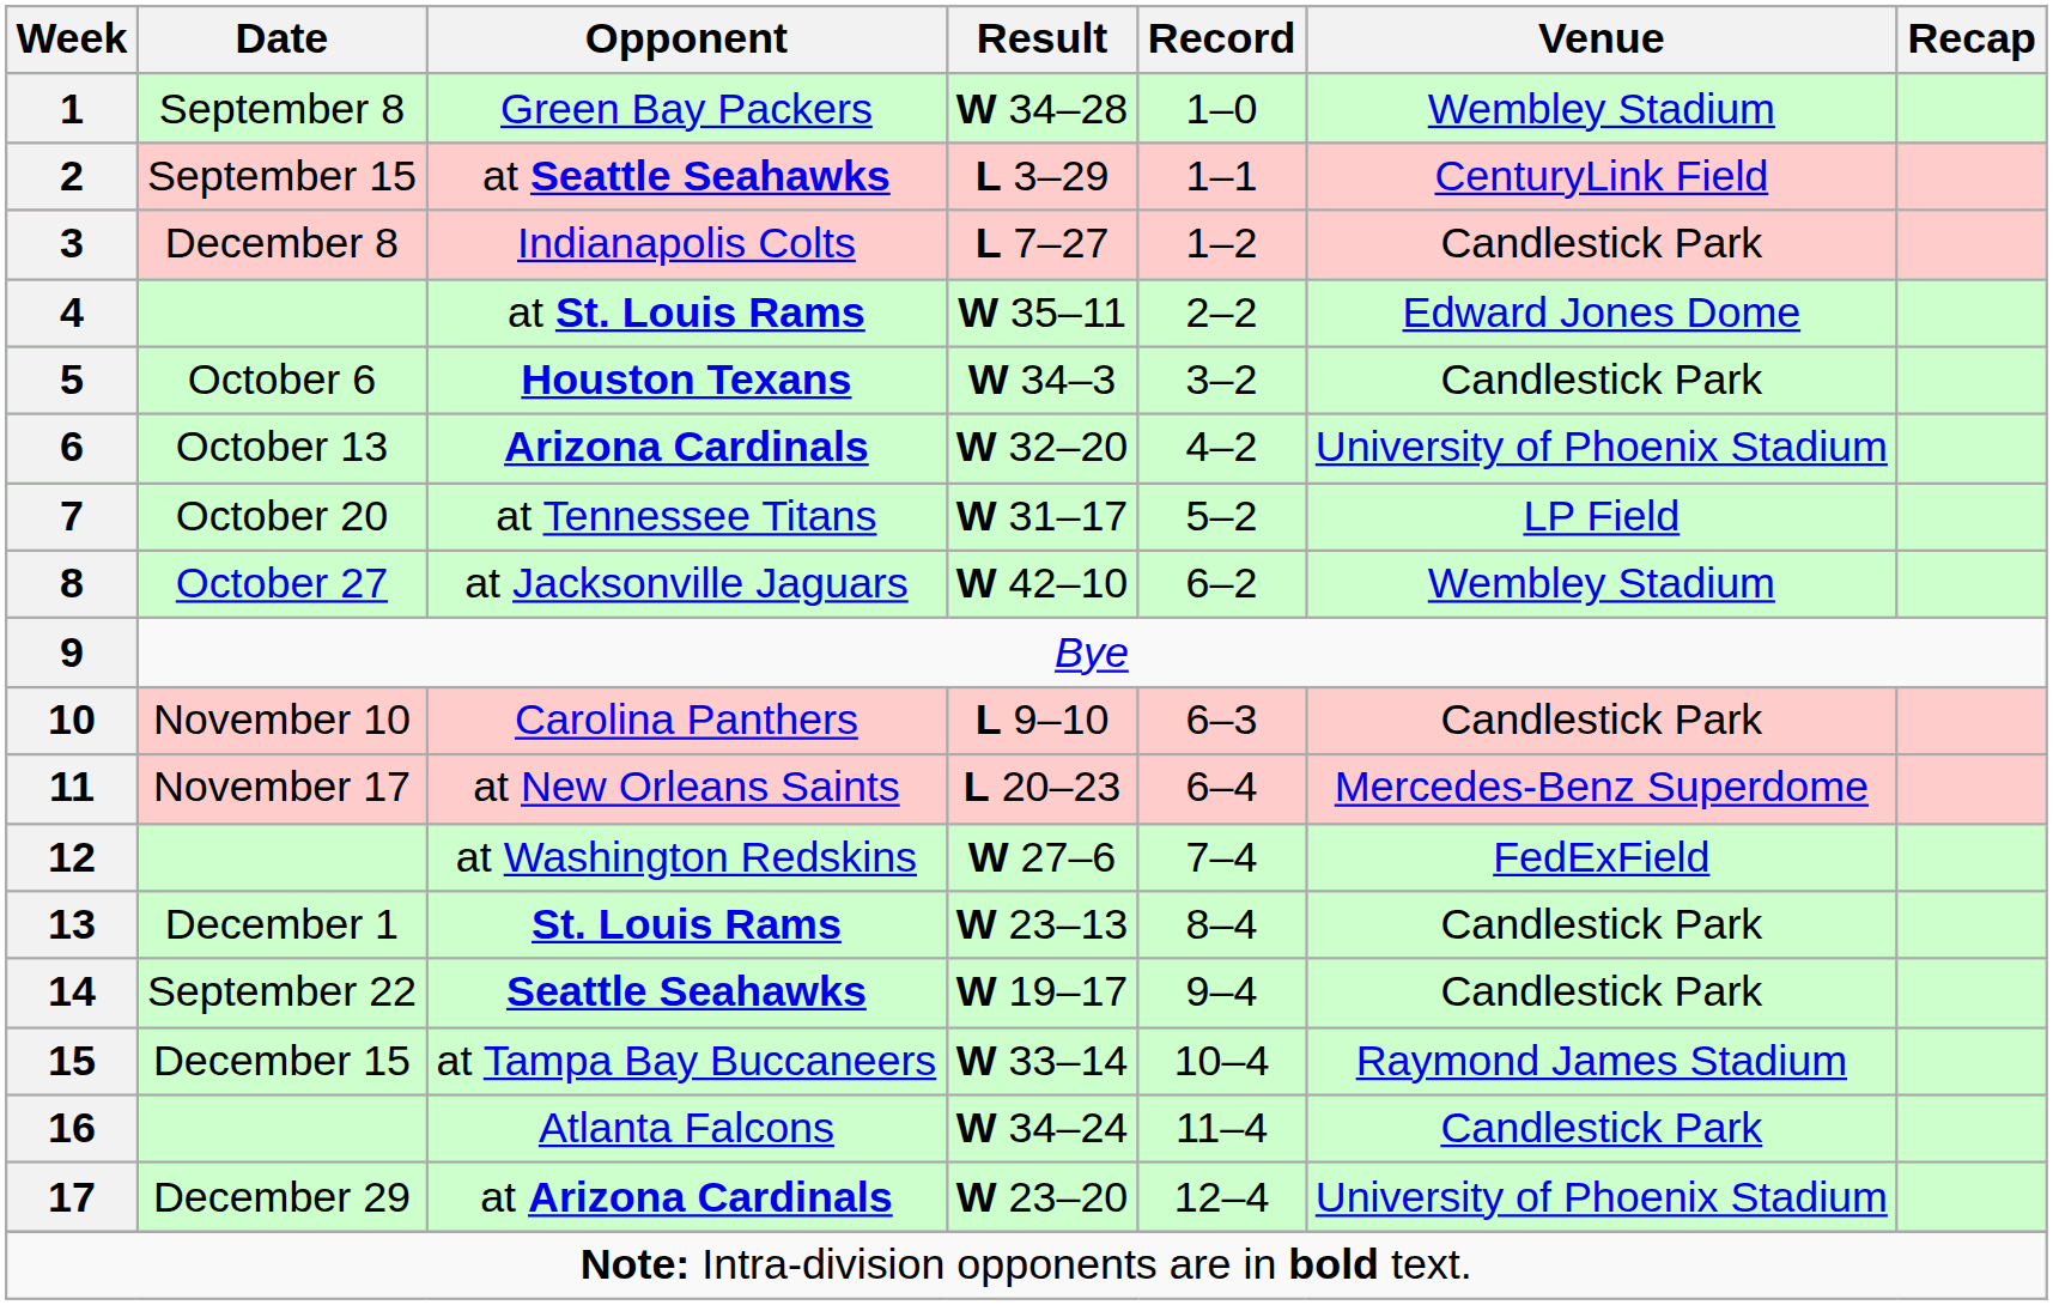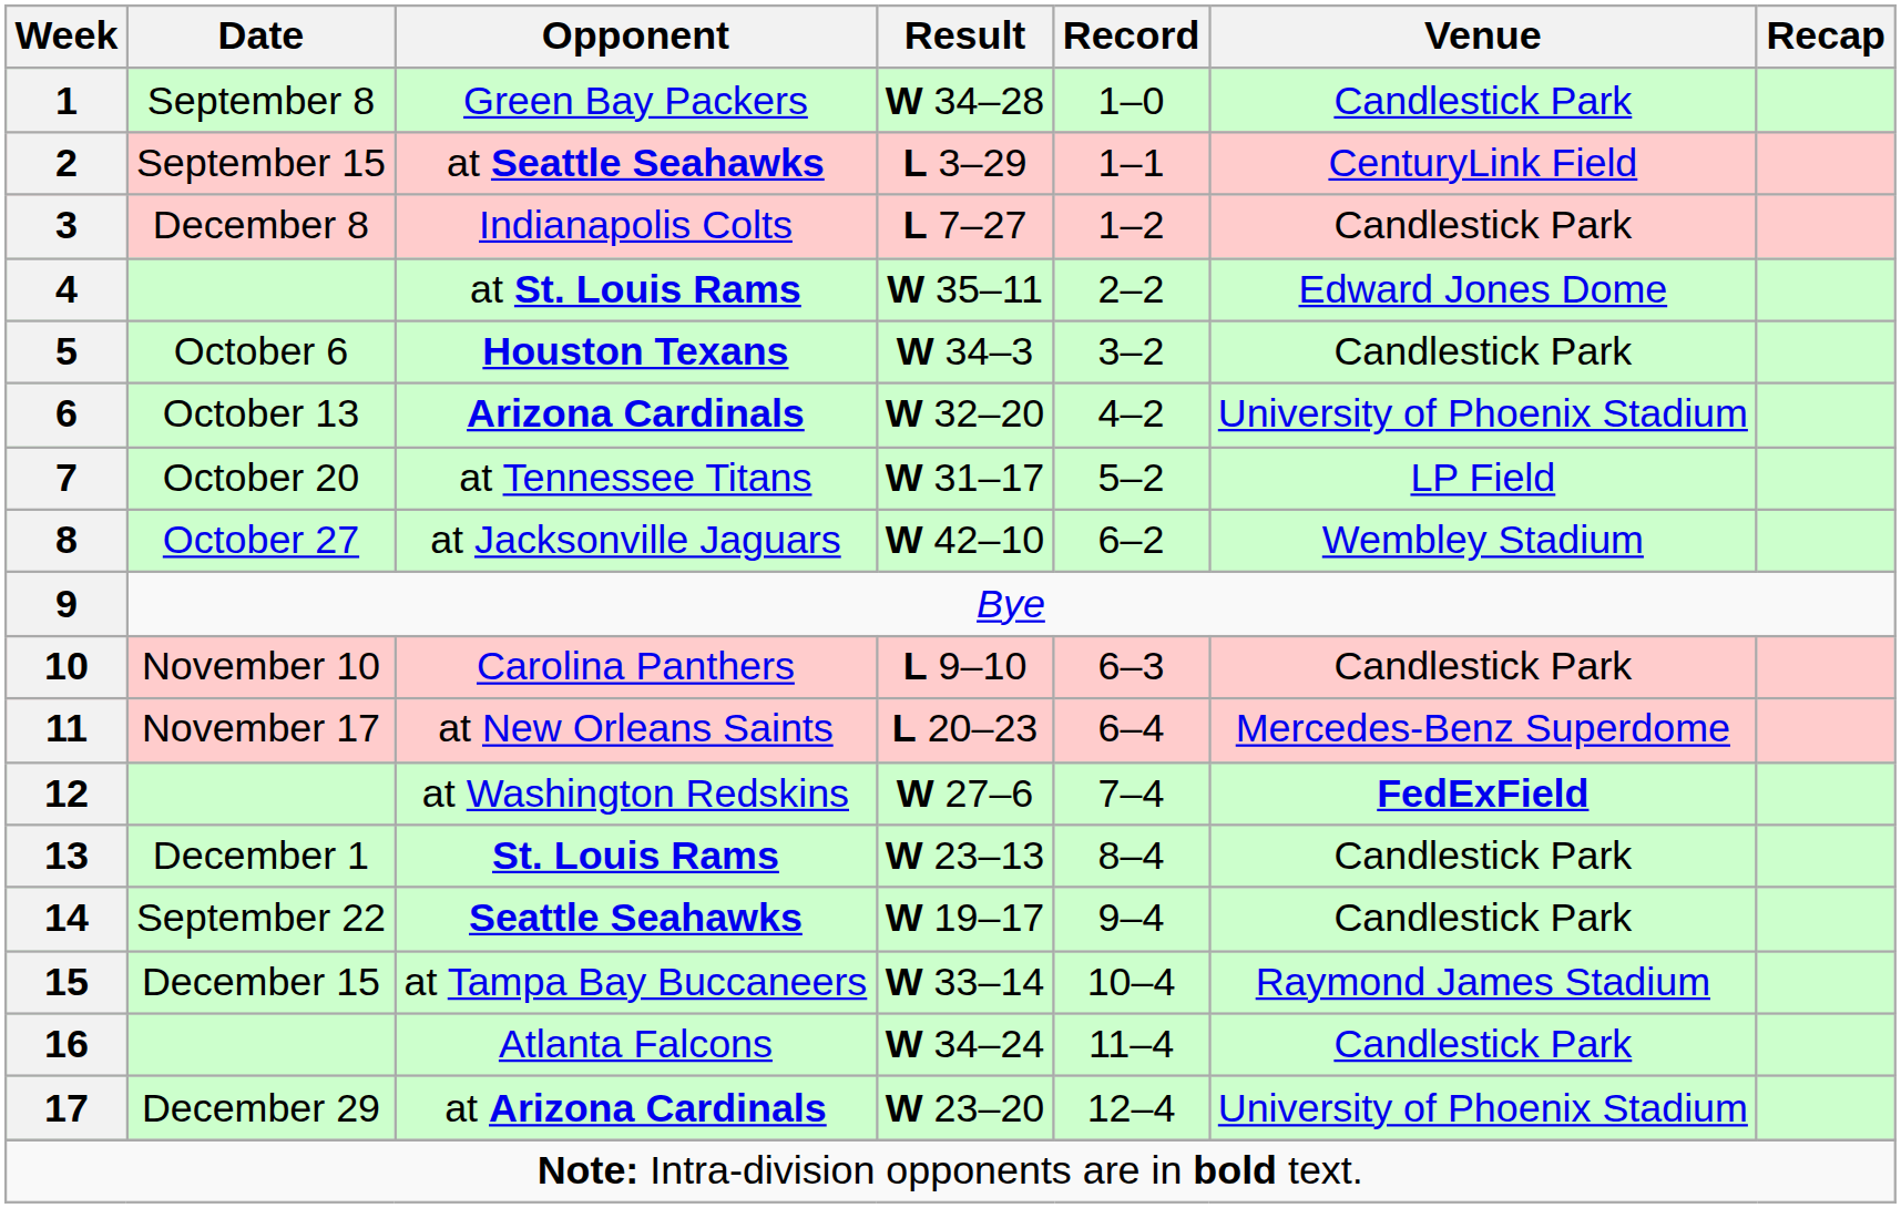1 | Venue: Wembley Stadium -> Candlestick Park
12 | Venue: normal -> bold
